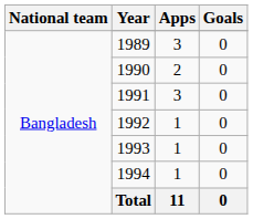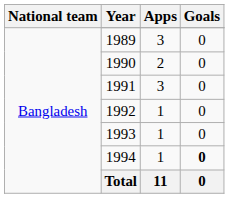1994 | Goals: normal -> bold
